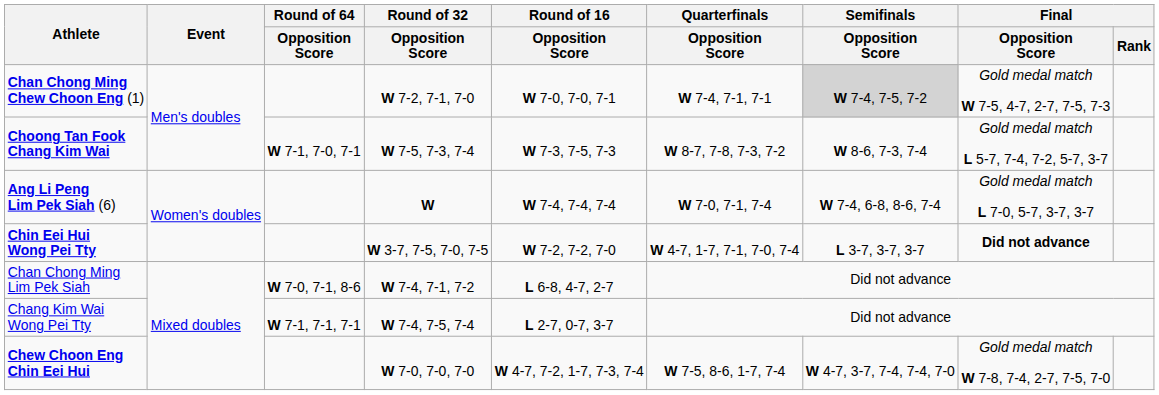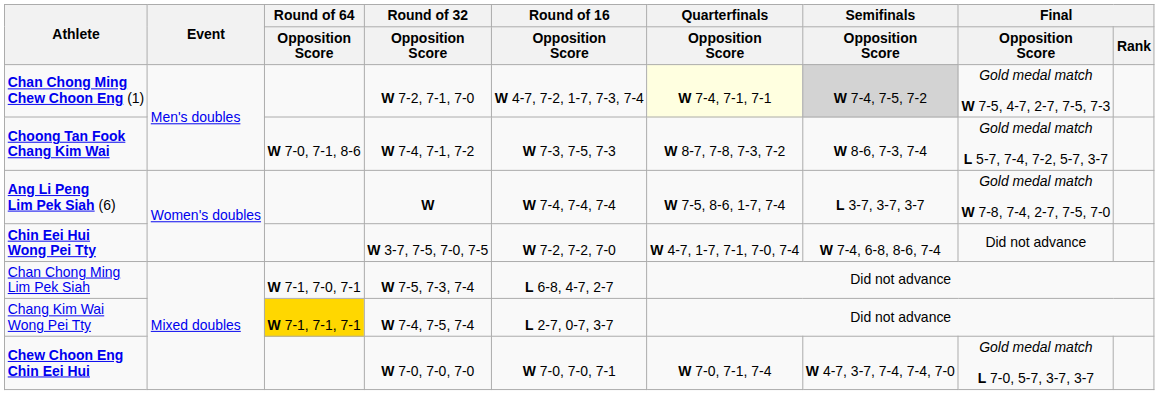Chan Chong Ming Chew Choon Eng (1) | Round of 16 / Opposition Score: W 7-0, 7-0, 7-1 -> W 4-7, 7-2, 1-7, 7-3, 7-4
Chan Chong Ming Chew Choon Eng (1) | Quarterfinals / Opposition Score: no background -> lightyellow background
Choong Tan Fook Chang Kim Wai | Round of 64 / Opposition Score: W 7-1, 7-0, 7-1 -> W 7-0, 7-1, 8-6
Choong Tan Fook Chang Kim Wai | Round of 32 / Opposition Score: W 7-5, 7-3, 7-4 -> W 7-4, 7-1, 7-2
Ang Li Peng Lim Pek Siah (6) | Quarterfinals / Opposition Score: W 7-0, 7-1, 7-4 -> W 7-5, 8-6, 1-7, 7-4
Ang Li Peng Lim Pek Siah (6) | Semifinals / Opposition Score: W 7-4, 6-8, 8-6, 7-4 -> L 3-7, 3-7, 3-7
Ang Li Peng Lim Pek Siah (6) | Final / Opposition Score: Gold medal match L 7-0, 5-7, 3-7, 3-7 -> Gold medal match W 7-8, 7-4, 2-7, 7-5, 7-0
Chin Eei Hui Wong Pei Tty | Semifinals / Opposition Score: L 3-7, 3-7, 3-7 -> W 7-4, 6-8, 8-6, 7-4
Chin Eei Hui Wong Pei Tty | Final / Opposition Score: bold -> normal
Chan Chong Ming Lim Pek Siah | Round of 64 / Opposition Score: W 7-0, 7-1, 8-6 -> W 7-1, 7-0, 7-1
Chan Chong Ming Lim Pek Siah | Round of 32 / Opposition Score: W 7-4, 7-1, 7-2 -> W 7-5, 7-3, 7-4
Chang Kim Wai Wong Pei Tty | Round of 64 / Opposition Score: no background -> gold background
Chew Choon Eng Chin Eei Hui | Round of 16 / Opposition Score: W 4-7, 7-2, 1-7, 7-3, 7-4 -> W 7-0, 7-0, 7-1
Chew Choon Eng Chin Eei Hui | Quarterfinals / Opposition Score: W 7-5, 8-6, 1-7, 7-4 -> W 7-0, 7-1, 7-4
Chew Choon Eng Chin Eei Hui | Final / Opposition Score: Gold medal match W 7-8, 7-4, 2-7, 7-5, 7-0 -> Gold medal match L 7-0, 5-7, 3-7, 3-7
